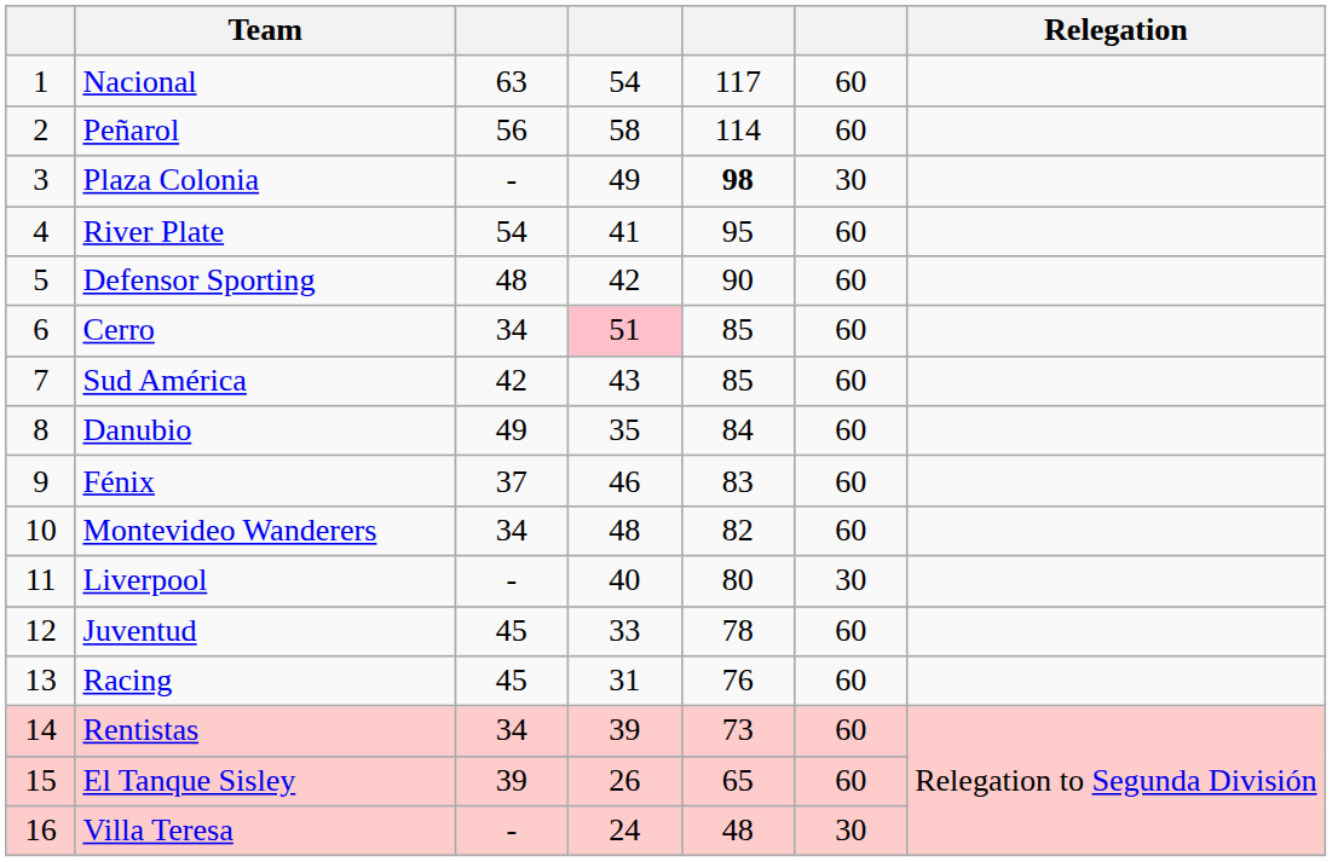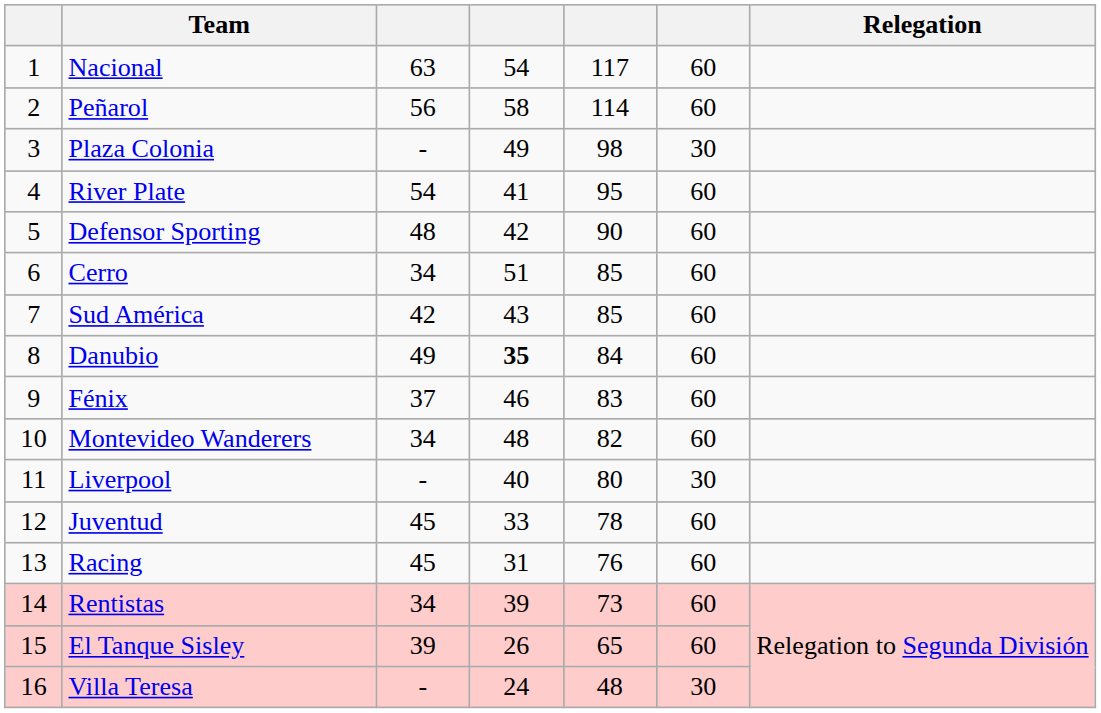Plaza Colonia | column 5: bold -> normal
Cerro | column 4: pink background -> no background
Danubio | column 4: normal -> bold
